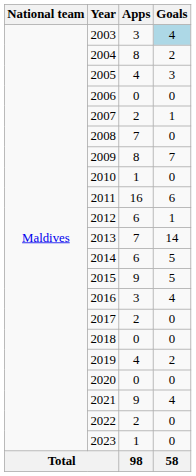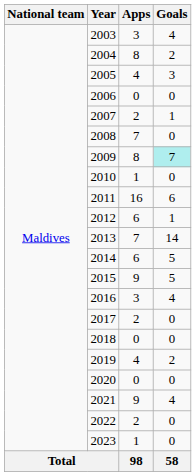2003 | Goals: lightblue background -> no background
2009 | Goals: no background -> paleturquoise background
